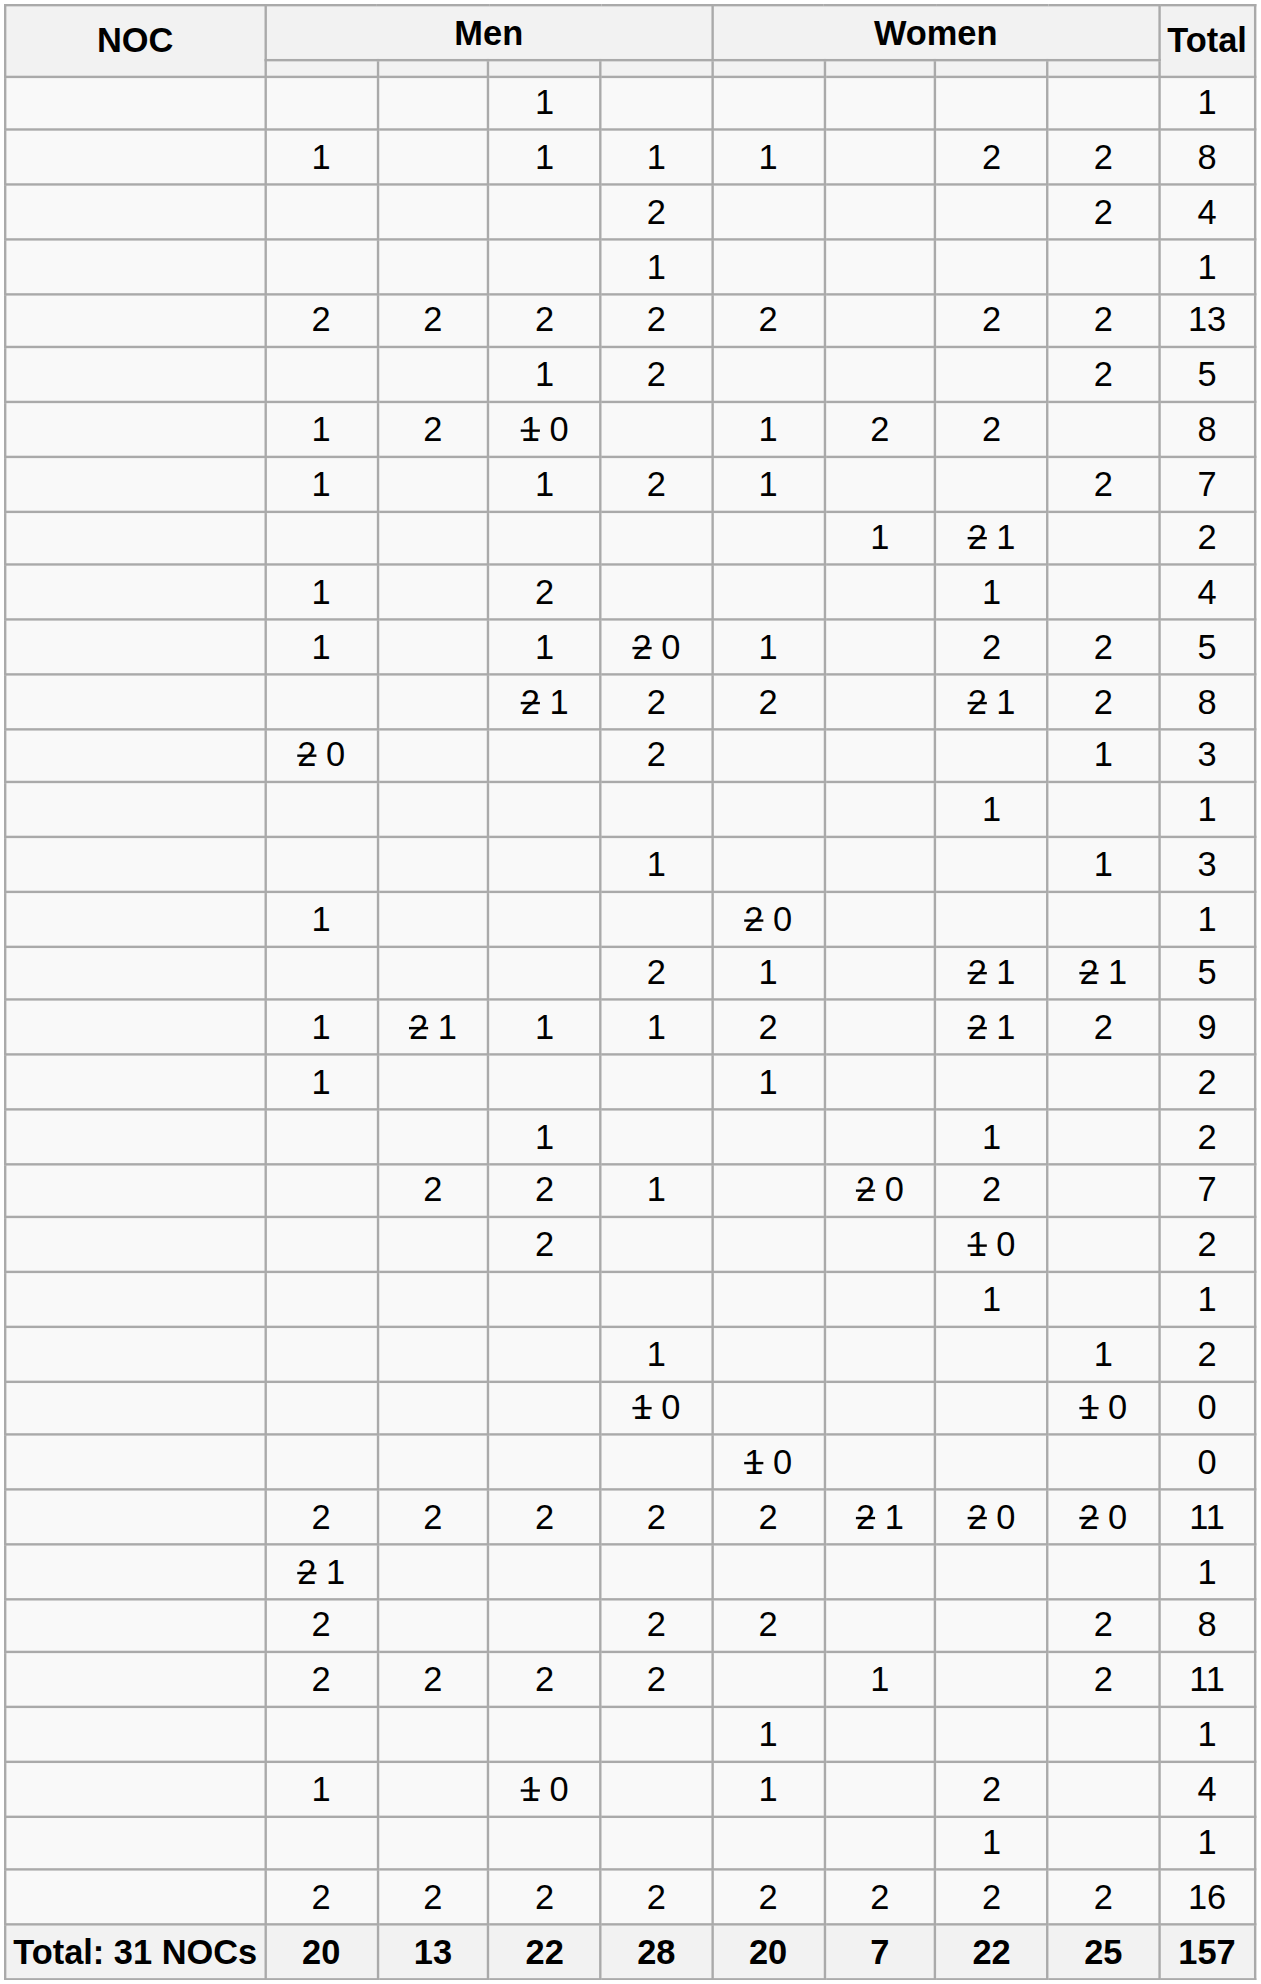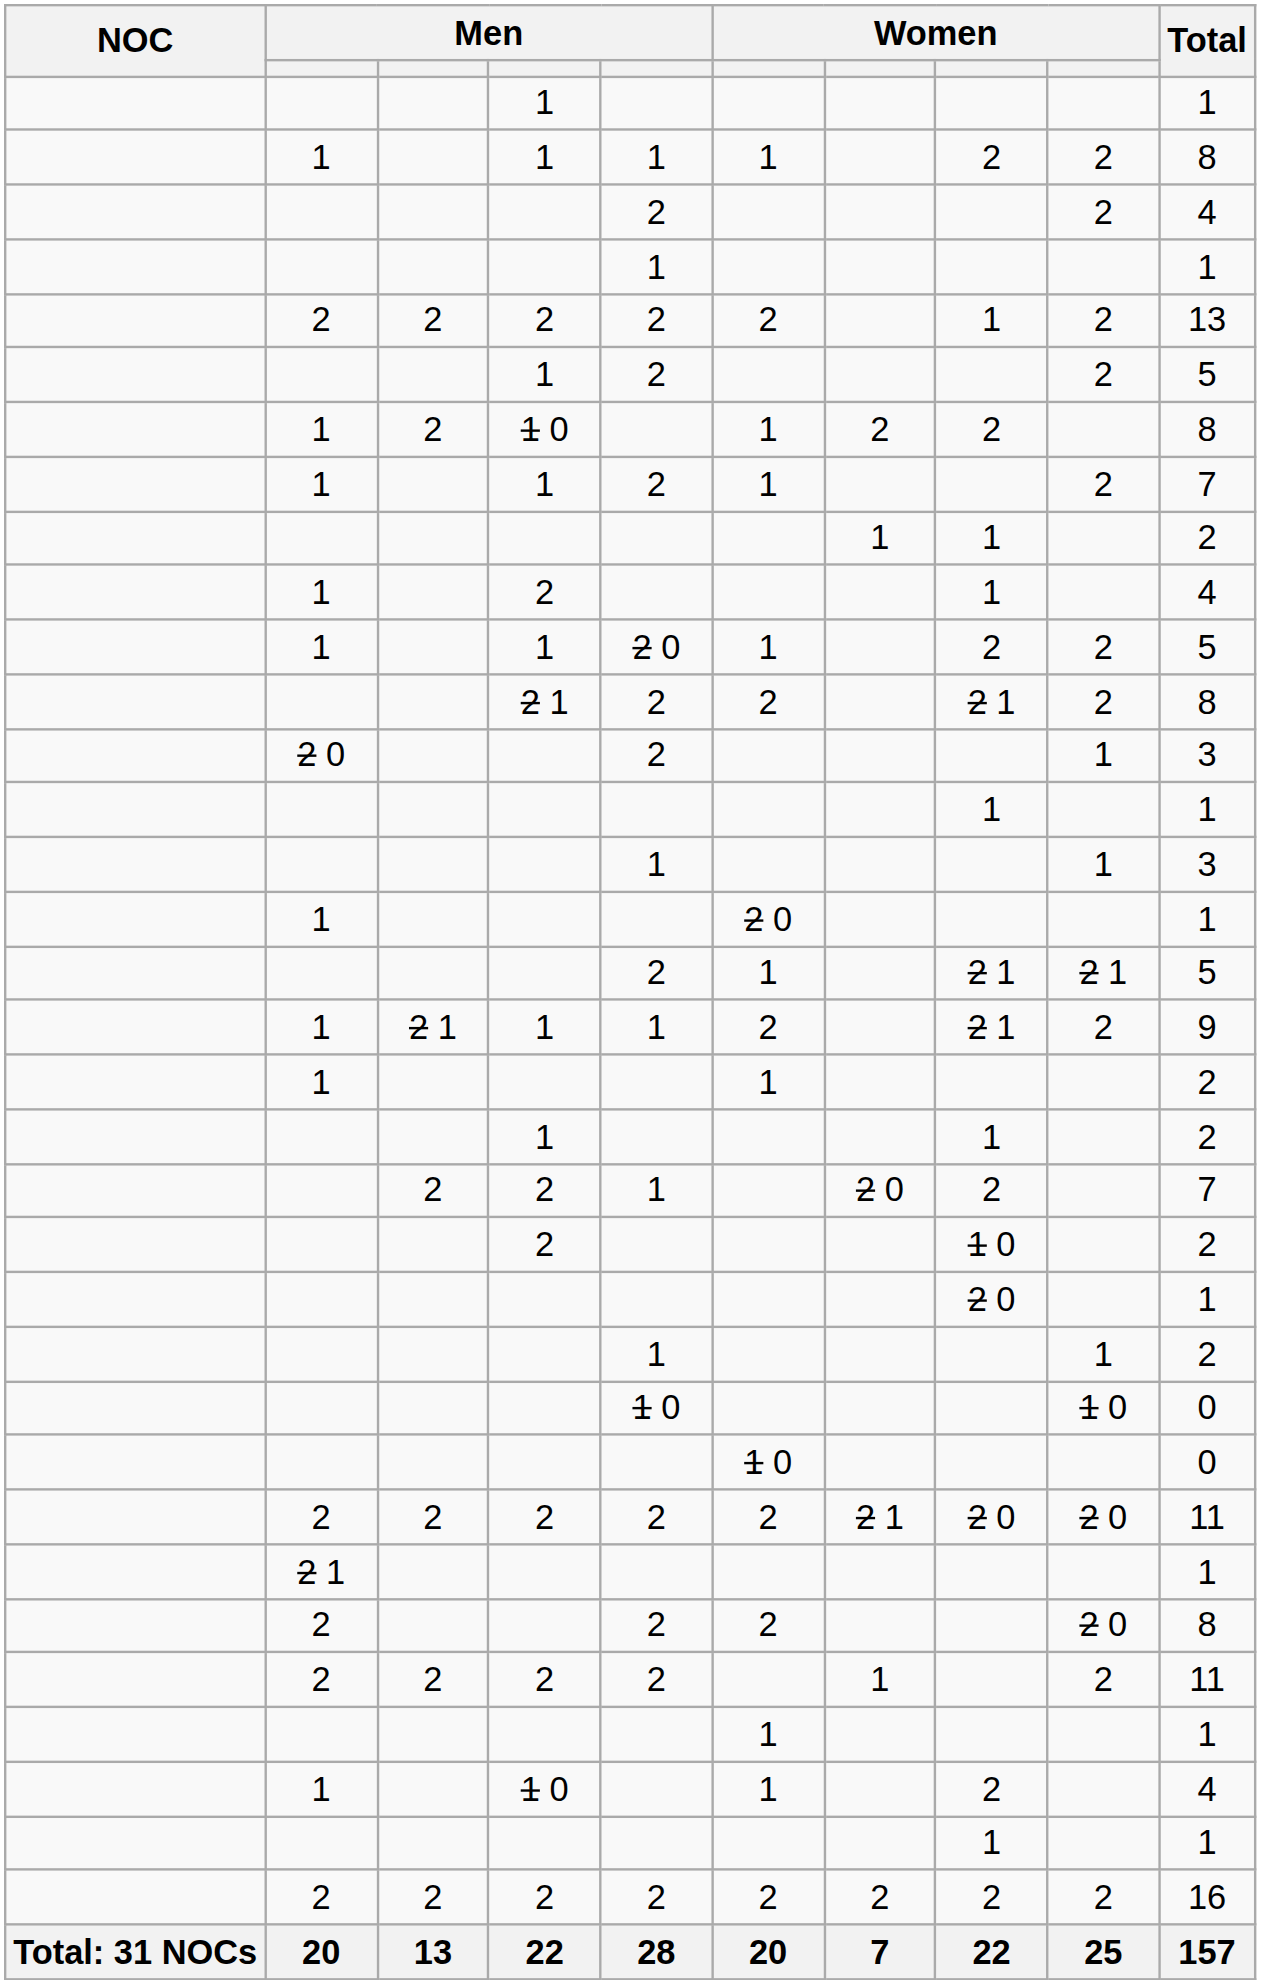row 7 | column 8: 2 -> 1
row 11 | column 8: 2 1 -> 1
row 25 | column 8: 1 -> 2 0
row 31 | column 9: 2 -> 2 0
